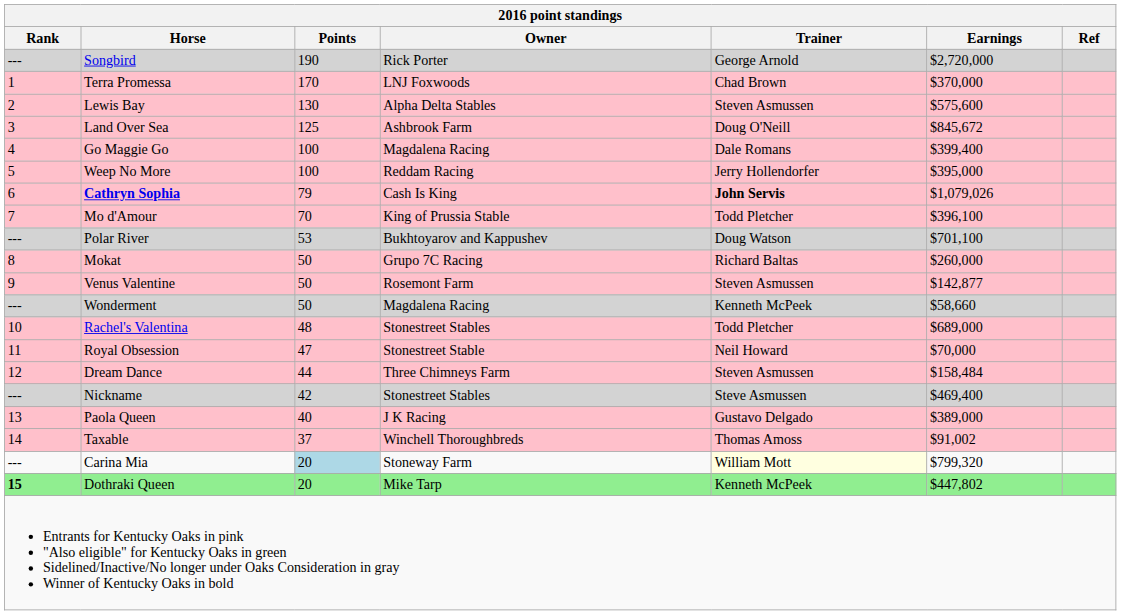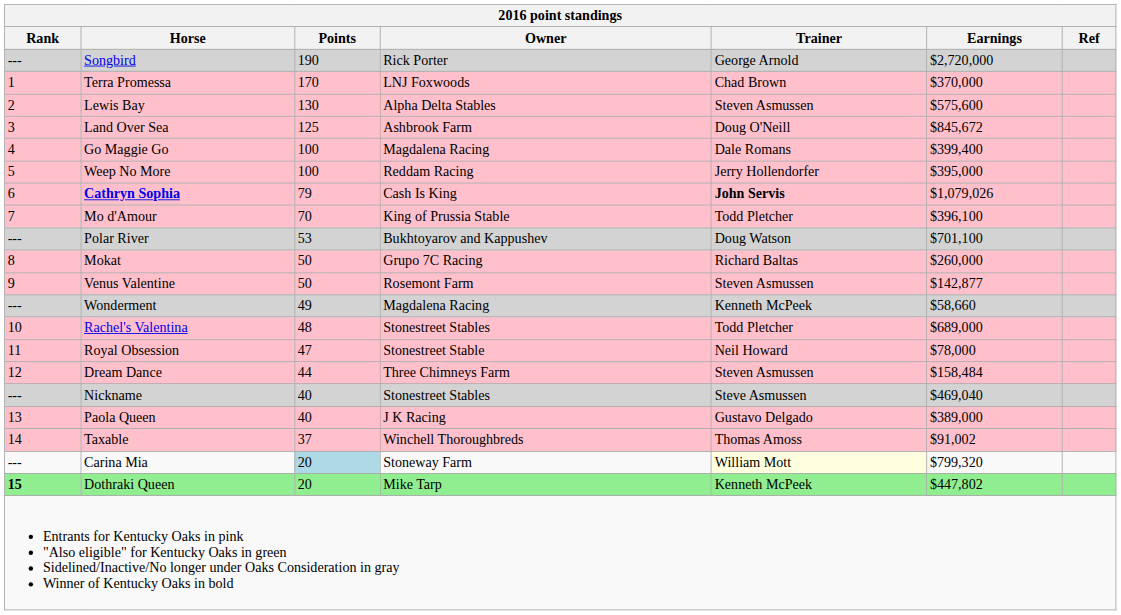Wonderment | Points: 50 -> 49
Royal Obsession | Earnings: $70,000 -> $78,000
Nickname | Points: 42 -> 40
Nickname | Earnings: $469,400 -> $469,040
